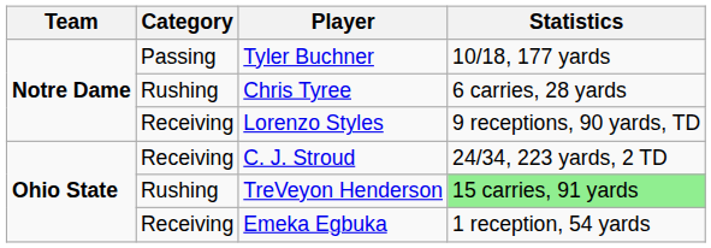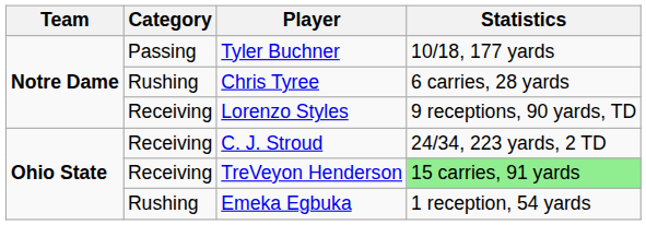TreVeyon Henderson | Category: Rushing -> Receiving
Emeka Egbuka | Category: Receiving -> Rushing
